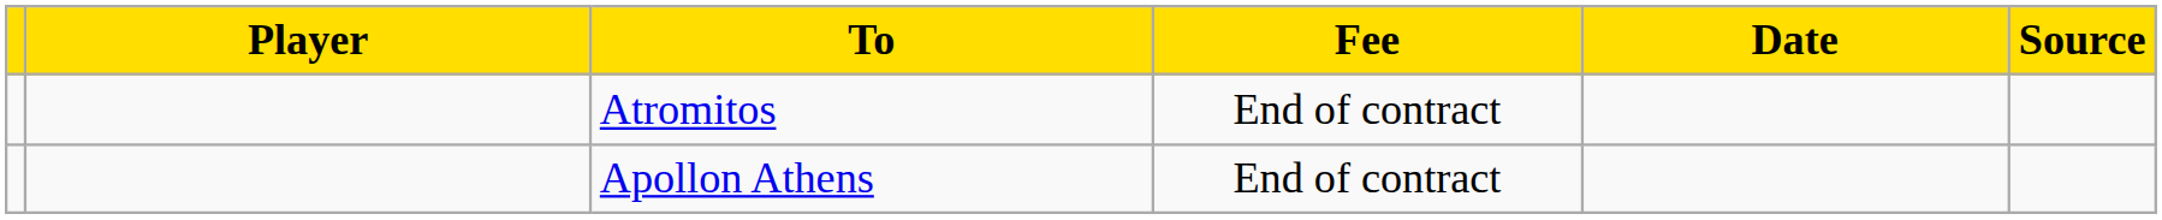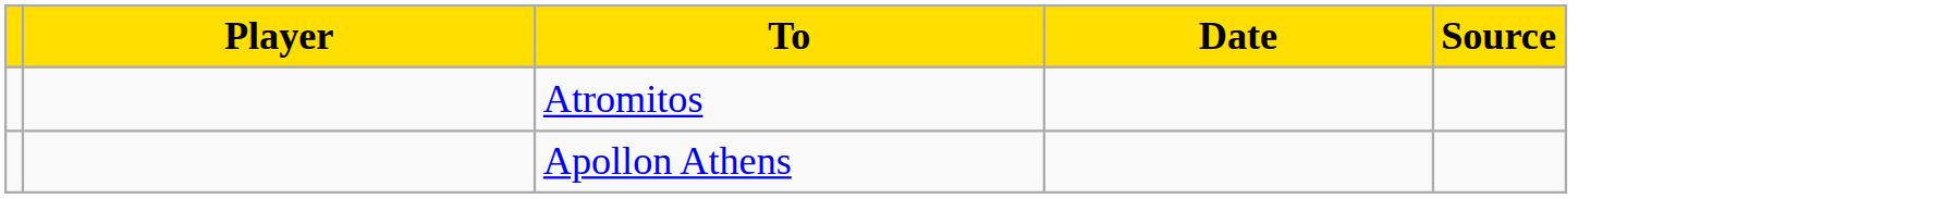- column: Fee | End of contract | End of contract
